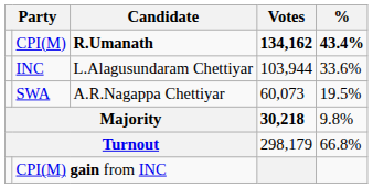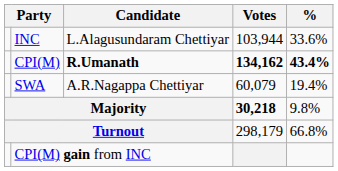rows swapped: CPI(M) <-> INC
SWA | Votes: 60,073 -> 60,079
SWA | %: 19.5% -> 19.4%
